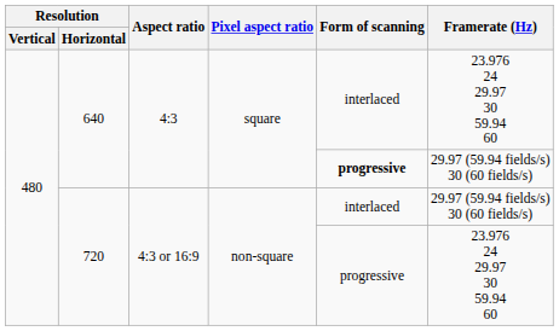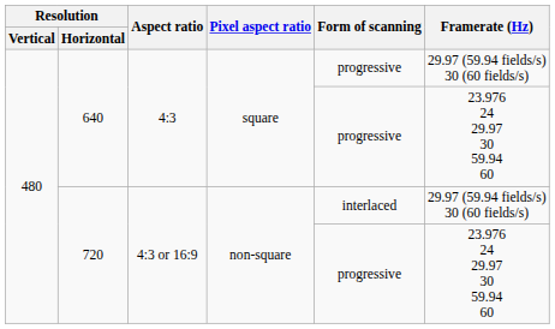row 3 | Form of scanning: interlaced -> progressive
row 3 | Framerate (Hz): 23.976 24 29.97 30 59.94 60 -> 29.97 (59.94 fields/s) 30 (60 fields/s)
row 4 | Form of scanning: bold -> normal
row 4 | Framerate (Hz): 29.97 (59.94 fields/s) 30 (60 fields/s) -> 23.976 24 29.97 30 59.94 60
